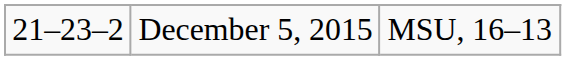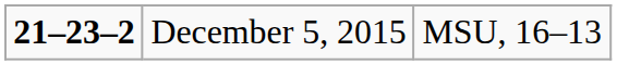December 5, 2015 | column 1: normal -> bold
